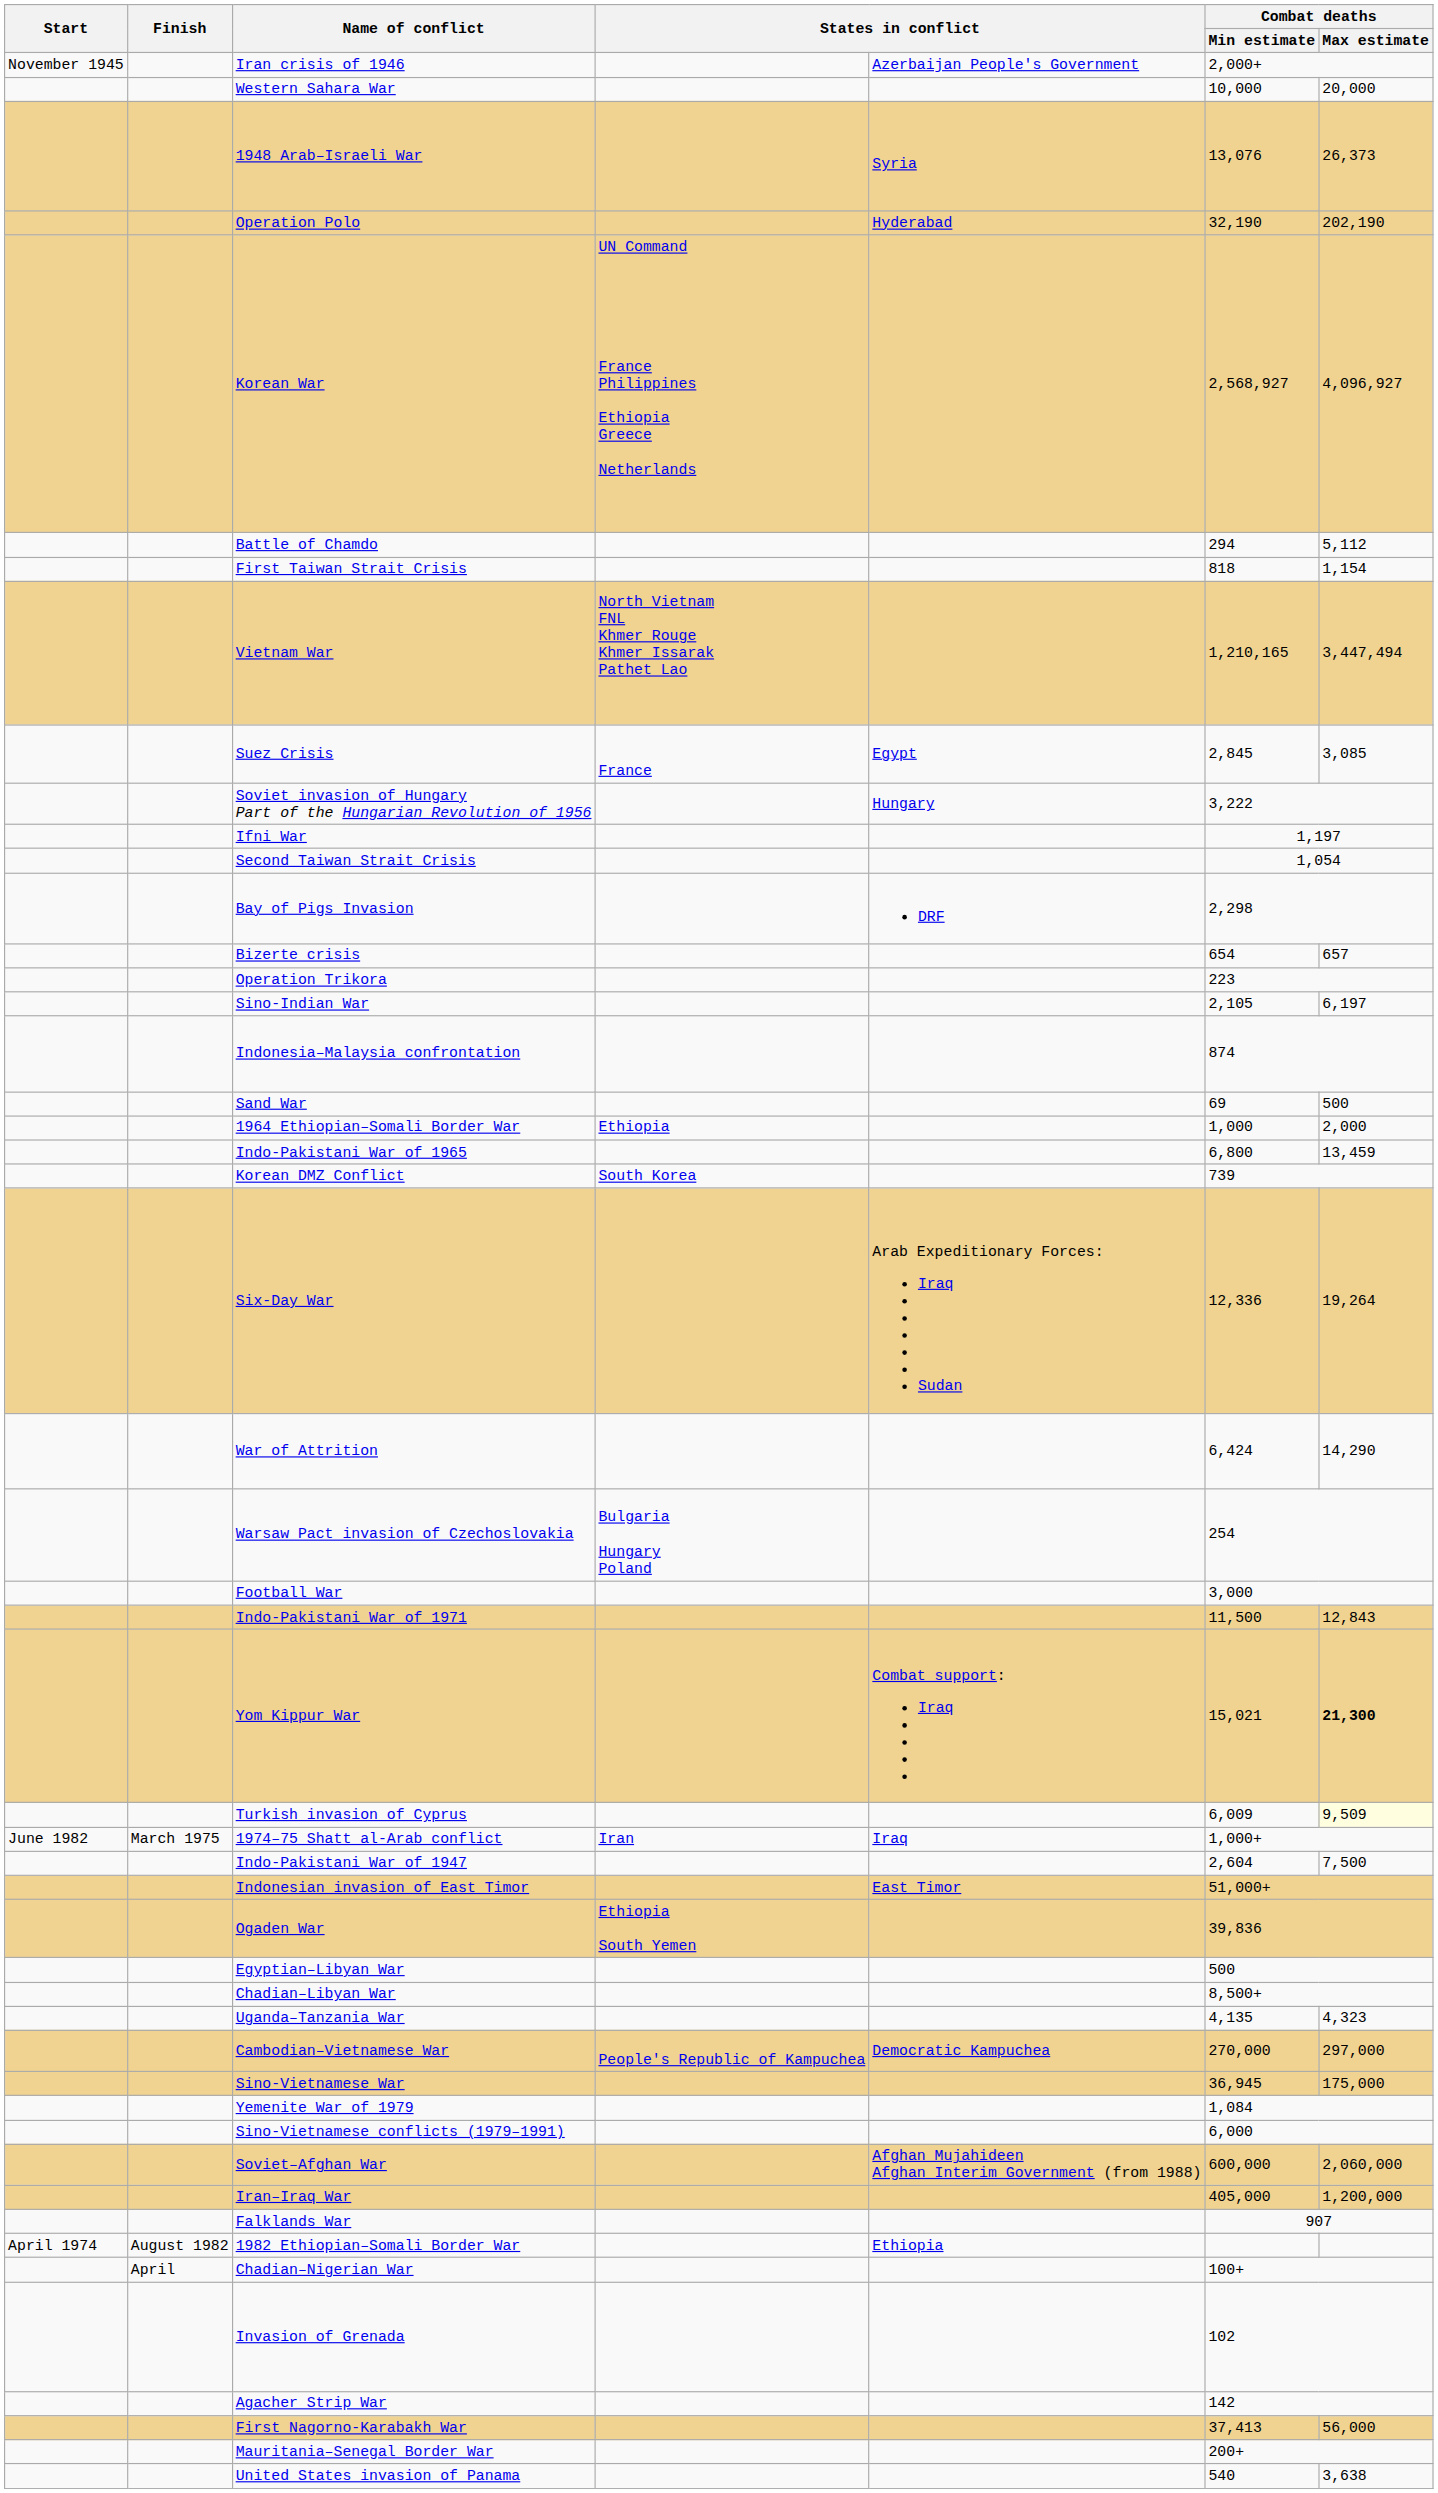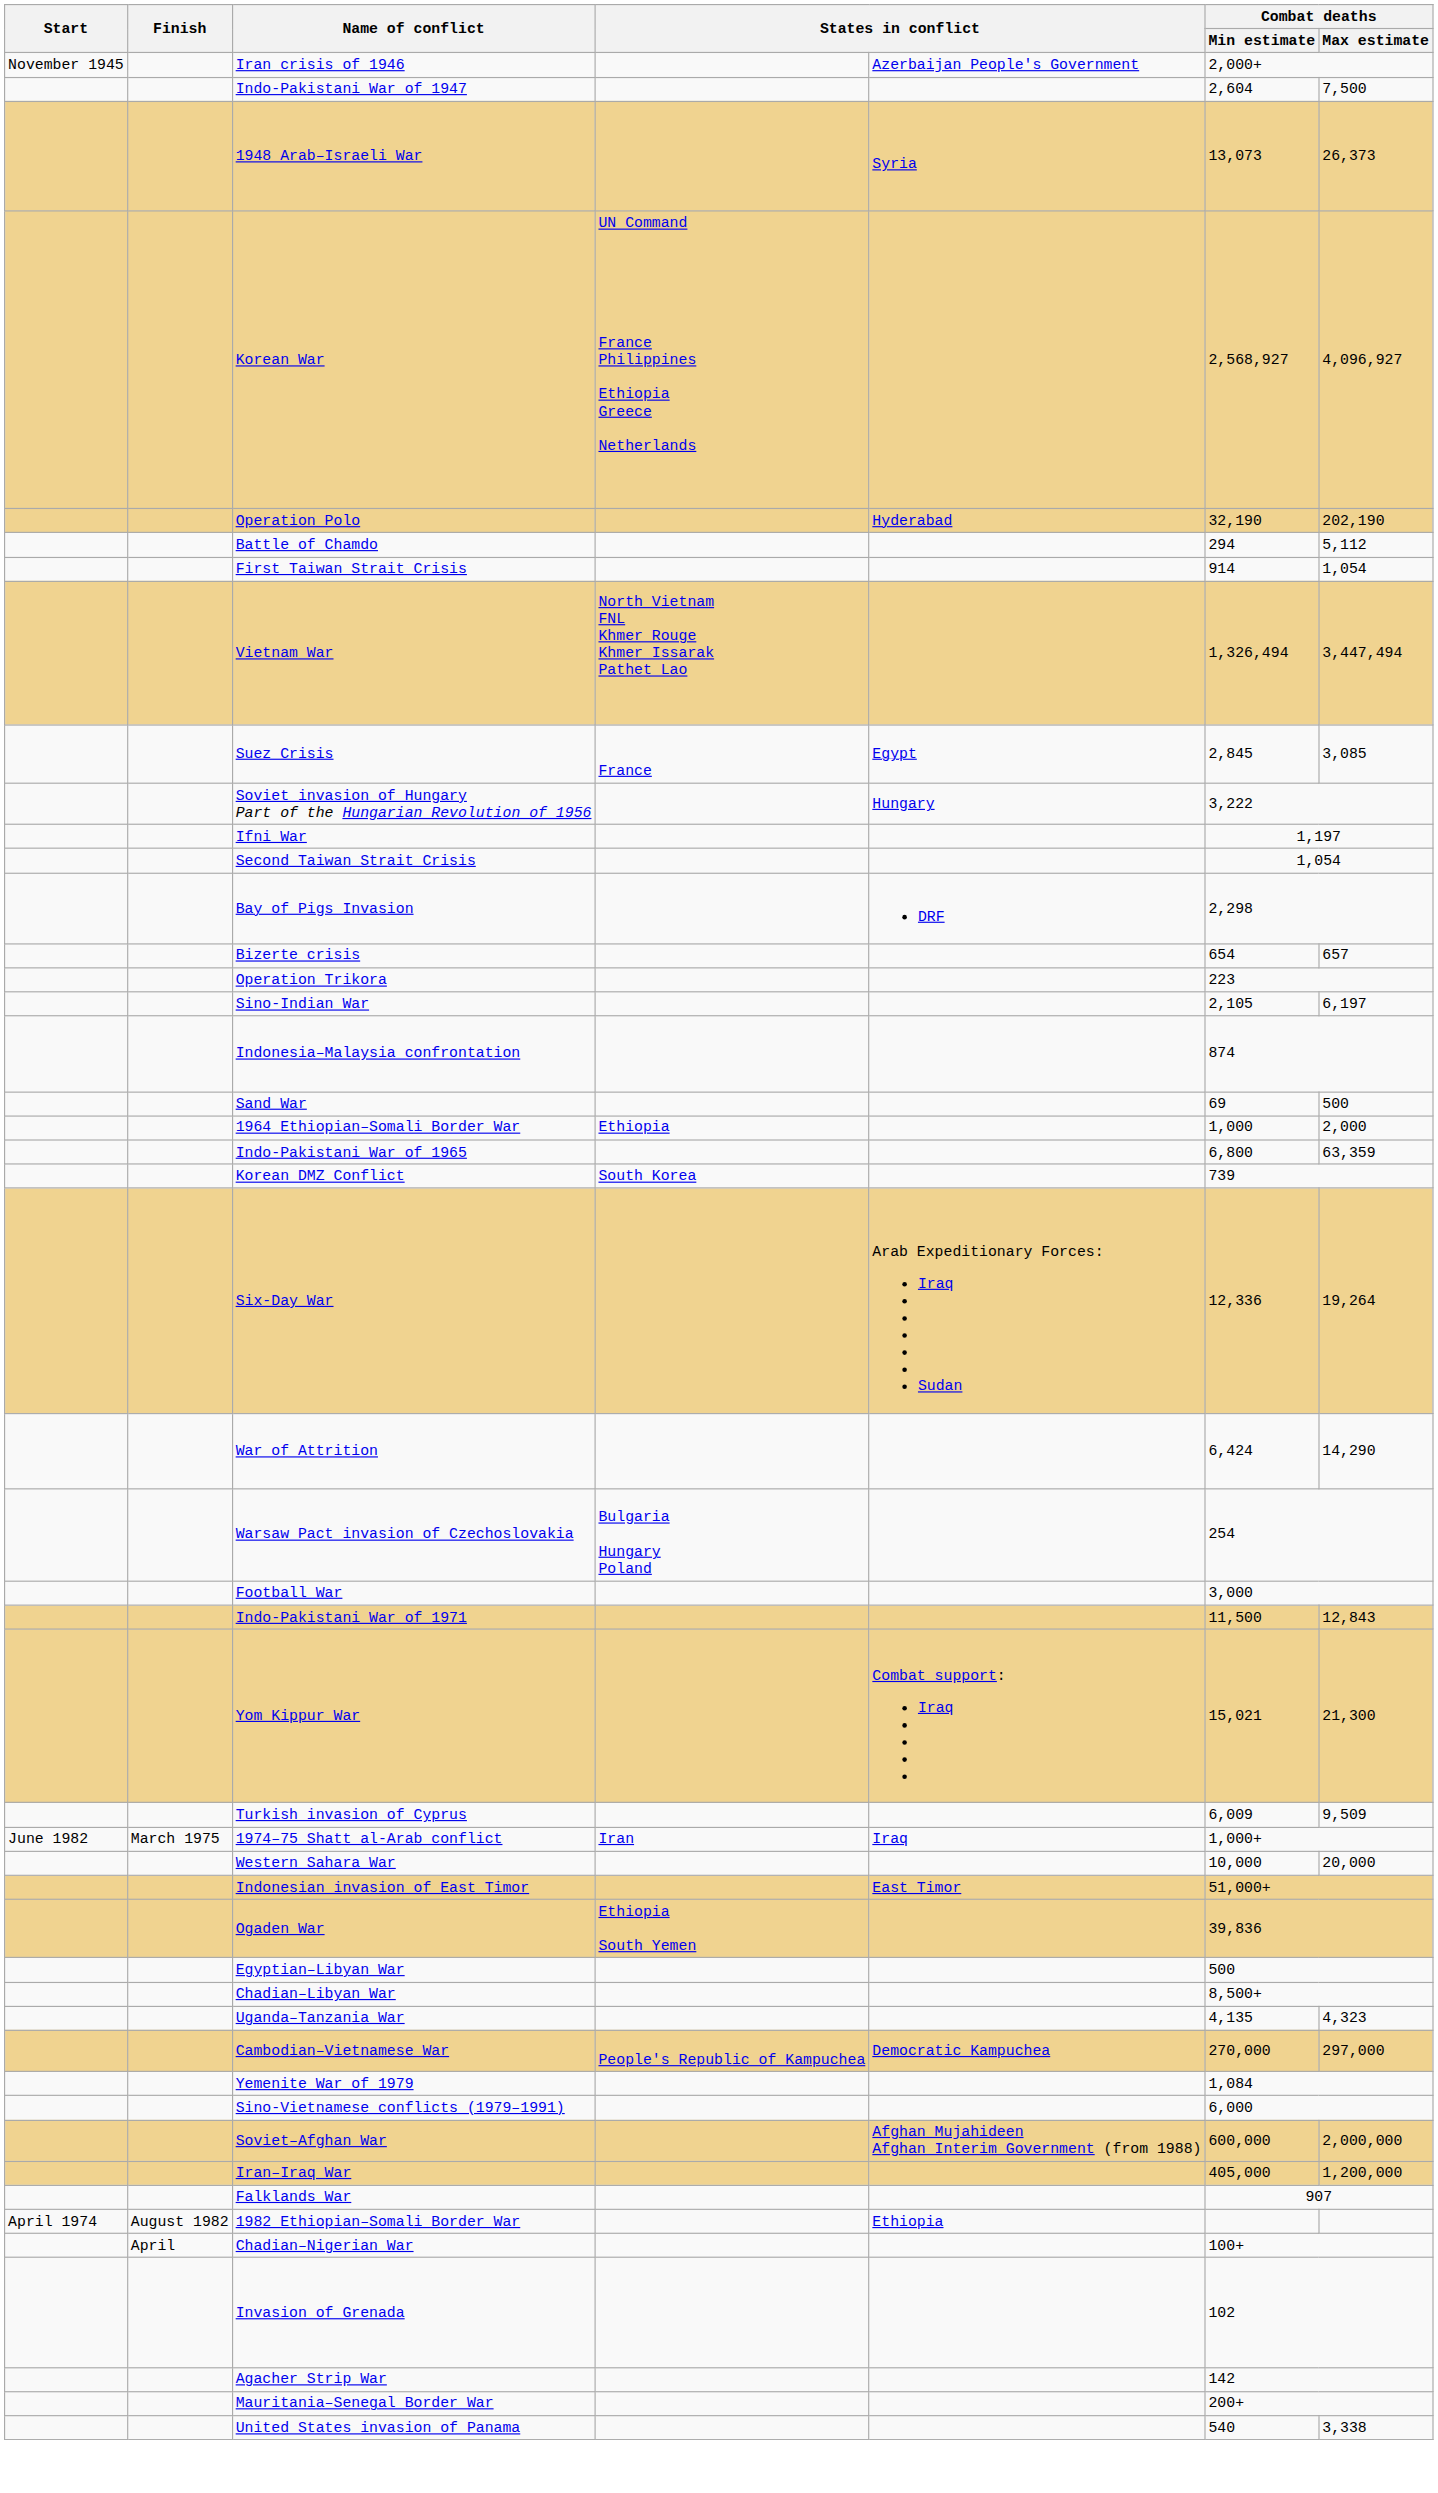rows swapped: Indo-Pakistani War of 1947 <-> Western Sahara War
1948 Arab–Israeli War | Combat deaths / Min estimate: 13,076 -> 13,073
rows swapped: Operation Polo <-> Korean War
First Taiwan Strait Crisis | Combat deaths / Min estimate: 818 -> 914
First Taiwan Strait Crisis | Combat deaths / Max estimate: 1,154 -> 1,054
Vietnam War | Combat deaths / Min estimate: 1,210,165 -> 1,326,494
Indo-Pakistani War of 1965 | Combat deaths / Max estimate: 13,459 -> 63,359
Yom Kippur War | Combat deaths / Max estimate: bold -> normal
Turkish invasion of Cyprus | Combat deaths / Max estimate: lightyellow background -> no background
- row: Sino-Vietnamese War | 36,945 | 175,000
Soviet–Afghan War | Combat deaths / Max estimate: 2,060,000 -> 2,000,000
- row: First Nagorno-Karabakh War | 37,413 | 56,000
United States invasion of Panama | Combat deaths / Max estimate: 3,638 -> 3,338
